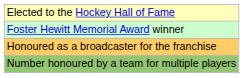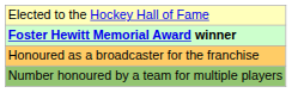row 2 | column 1: normal -> bold
